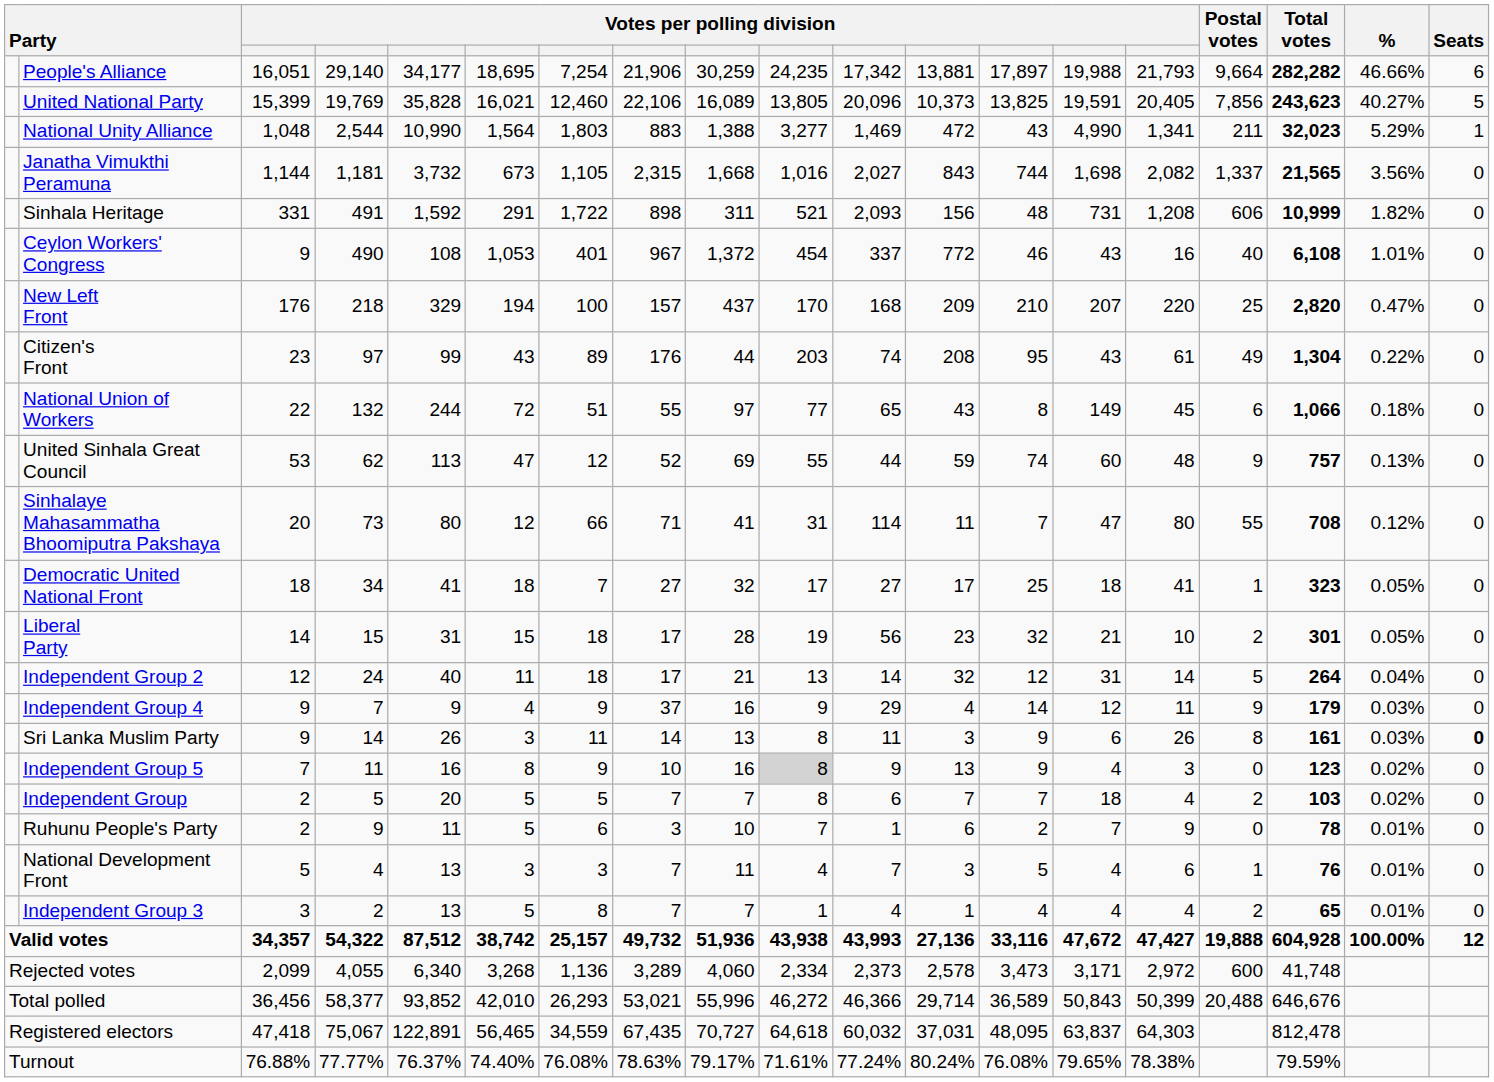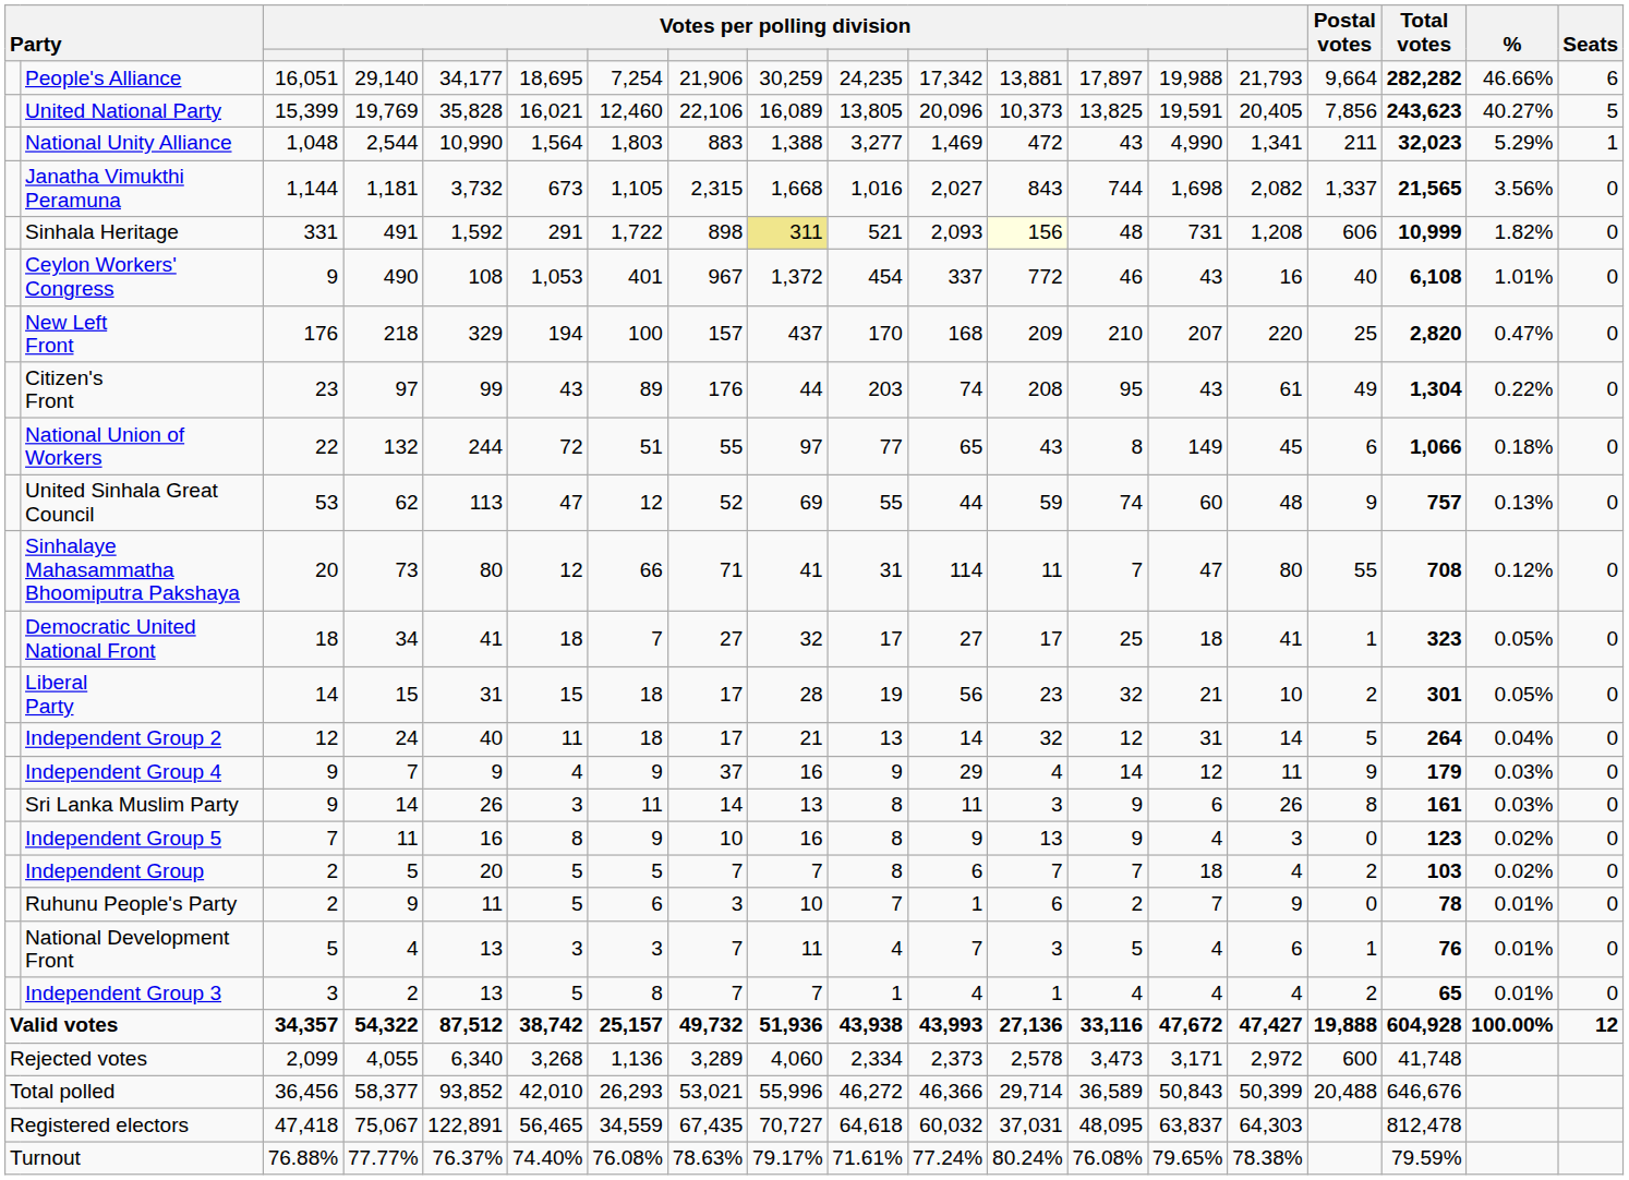Sinhala Heritage | column 9: no background -> khaki background
Sinhala Heritage | column 12: no background -> lightyellow background
Sri Lanka Muslim Party | Seats: bold -> normal
Independent Group 5 | column 10: lightgrey background -> no background
